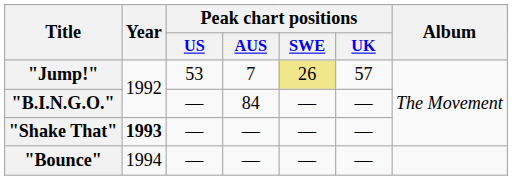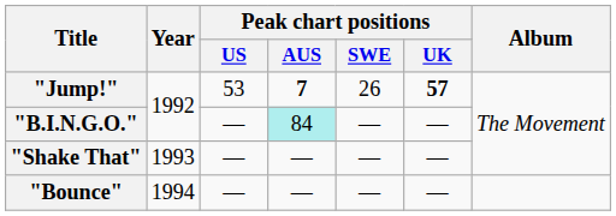"Jump!" | Peak chart positions / AUS: normal -> bold
"Jump!" | Peak chart positions / SWE: khaki background -> no background
"Jump!" | Peak chart positions / UK: normal -> bold
"B.I.N.G.O." | Peak chart positions / AUS: no background -> paleturquoise background
"Shake That" | Year: bold -> normal
